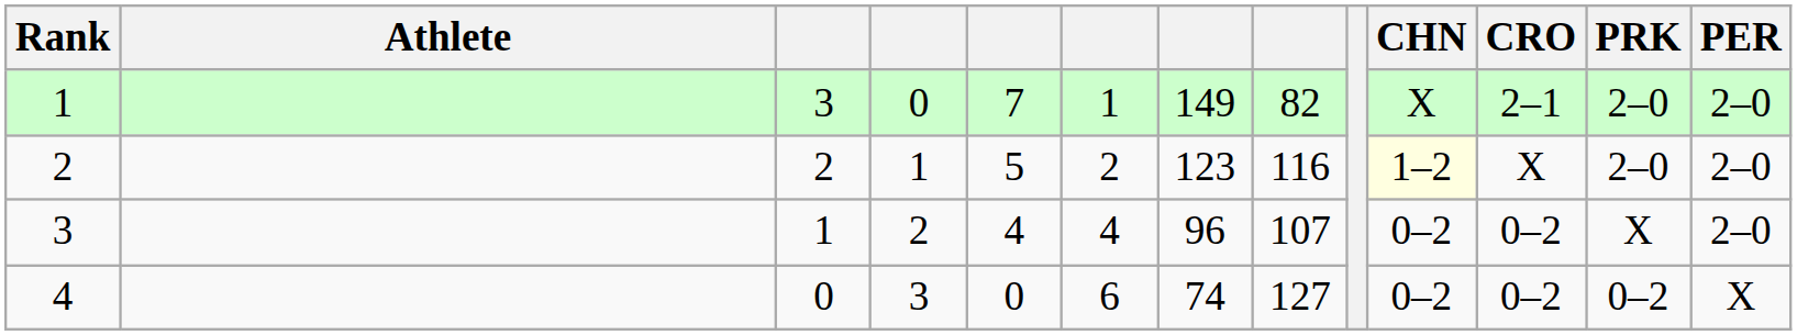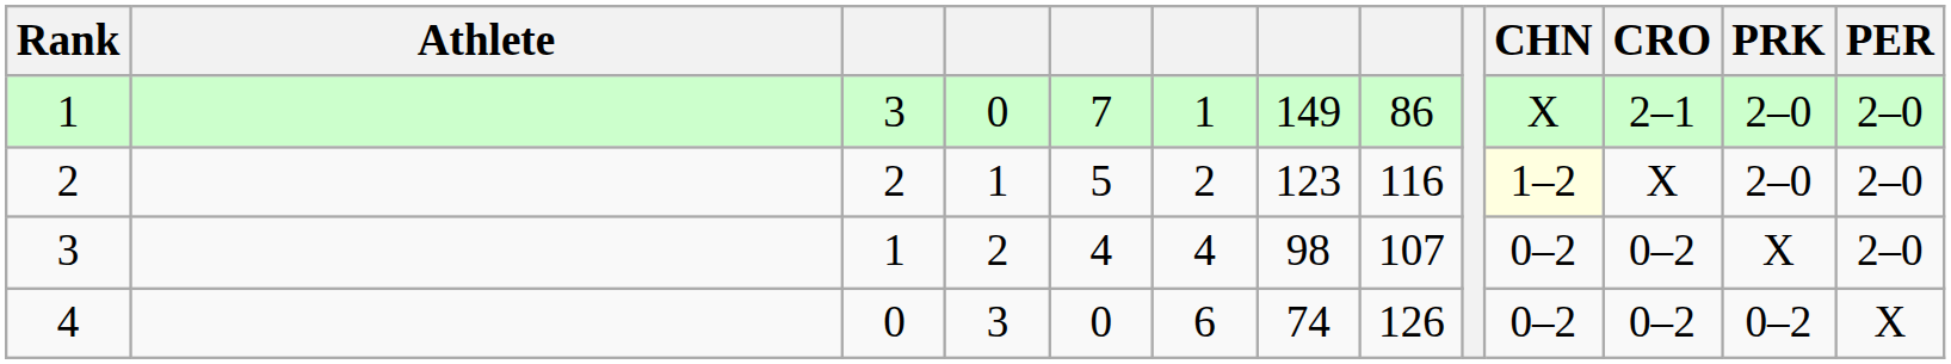row 2 | column 8: 82 -> 86
row 4 | column 7: 96 -> 98
row 5 | column 8: 127 -> 126
